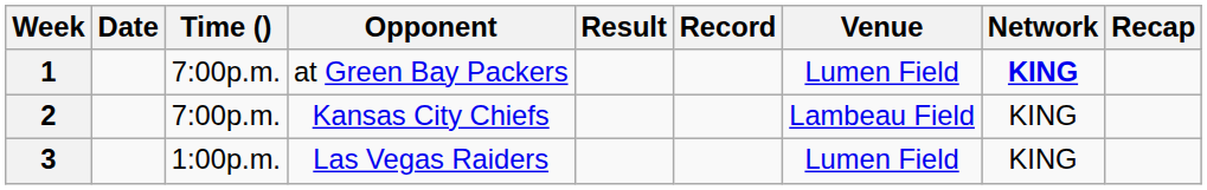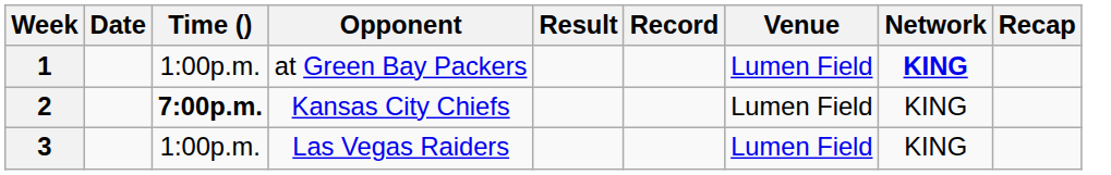1 | Time (): 7:00p.m. -> 1:00p.m.
2 | Time (): normal -> bold
2 | Venue: Lambeau Field -> Lumen Field
